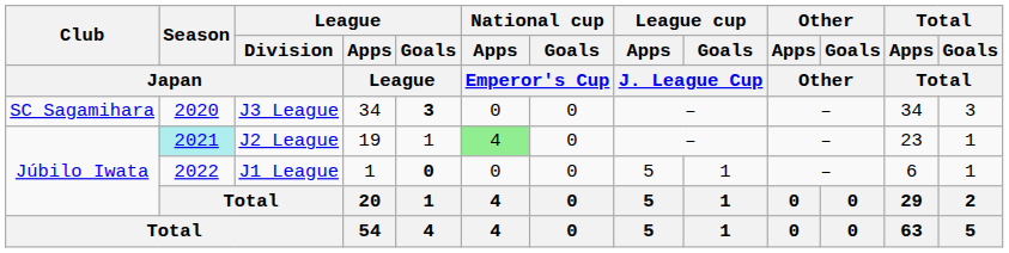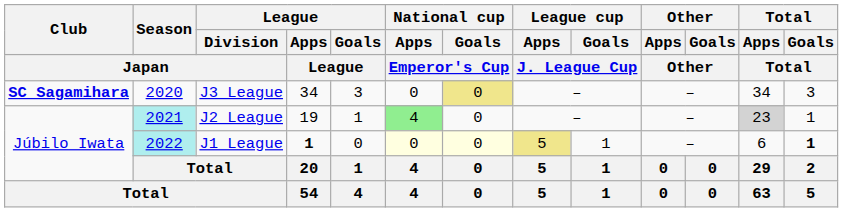J3 League | Club / Japan: normal -> bold
J3 League | League / Goals / League: bold -> normal
J3 League | National cup / Goals / Emperor's Cup: no background -> khaki background
J2 League | Total / Apps / Total: no background -> lightgrey background
J1 League | Season / Japan: no background -> paleturquoise background
J1 League | League / Apps / League: normal -> bold
J1 League | League / Goals / League: bold -> normal
J1 League | National cup / Apps / Emperor's Cup: no background -> lightyellow background
J1 League | National cup / Goals / Emperor's Cup: no background -> lightyellow background
J1 League | League cup / Apps / J. League Cup: no background -> khaki background
J1 League | Total / Goals / Total: normal -> bold
